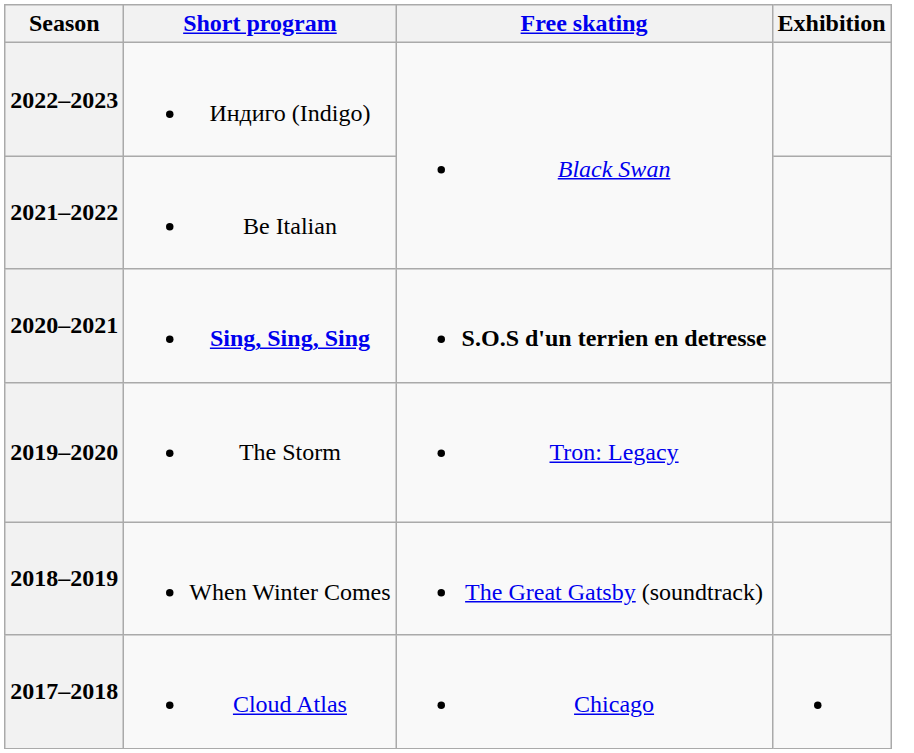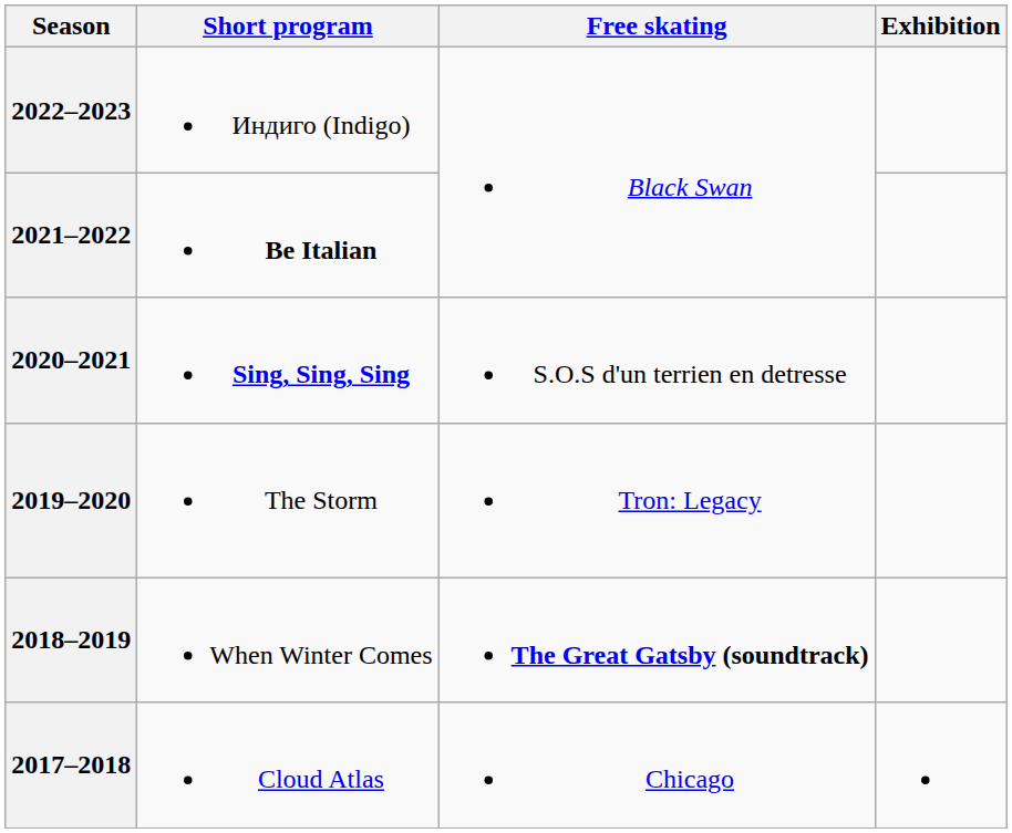2021–2022 | Short program: normal -> bold
2020–2021 | Free skating: bold -> normal
2018–2019 | Free skating: normal -> bold
